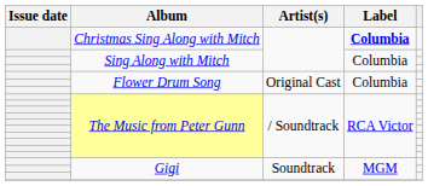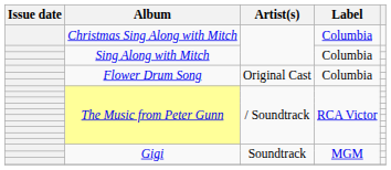Christmas Sing Along with Mitch | Label: bold -> normal
